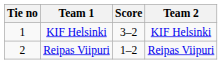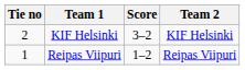row 2 | Tie no: 1 -> 2
row 3 | Tie no: 2 -> 1
